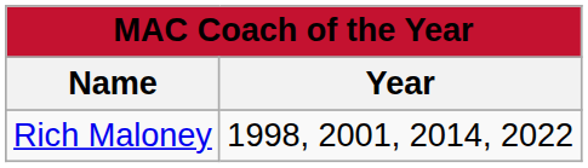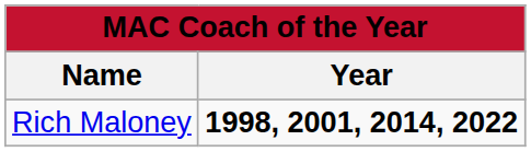Rich Maloney | Year: normal -> bold
